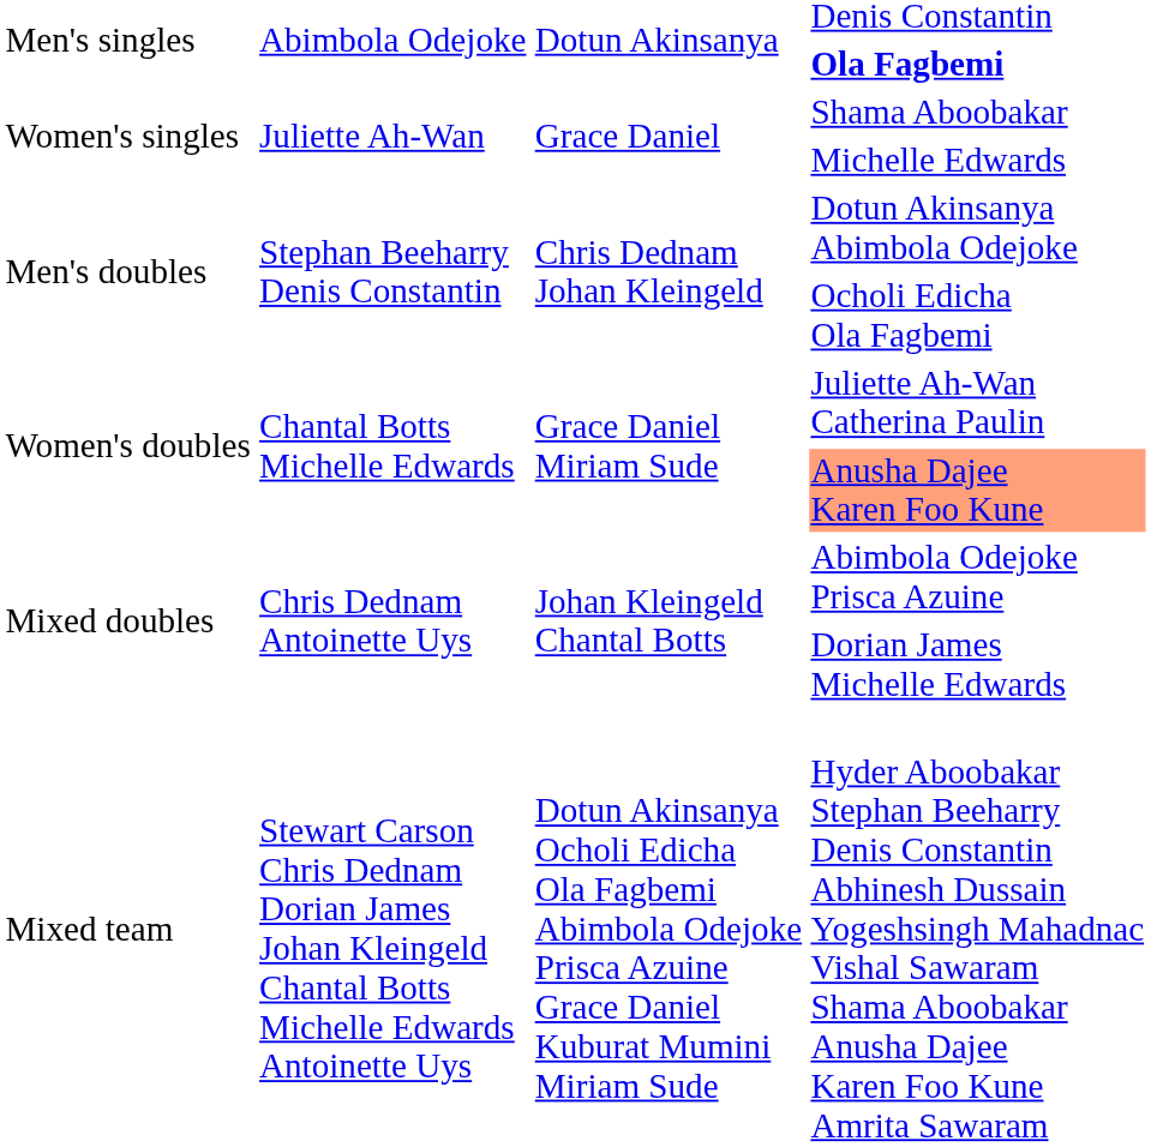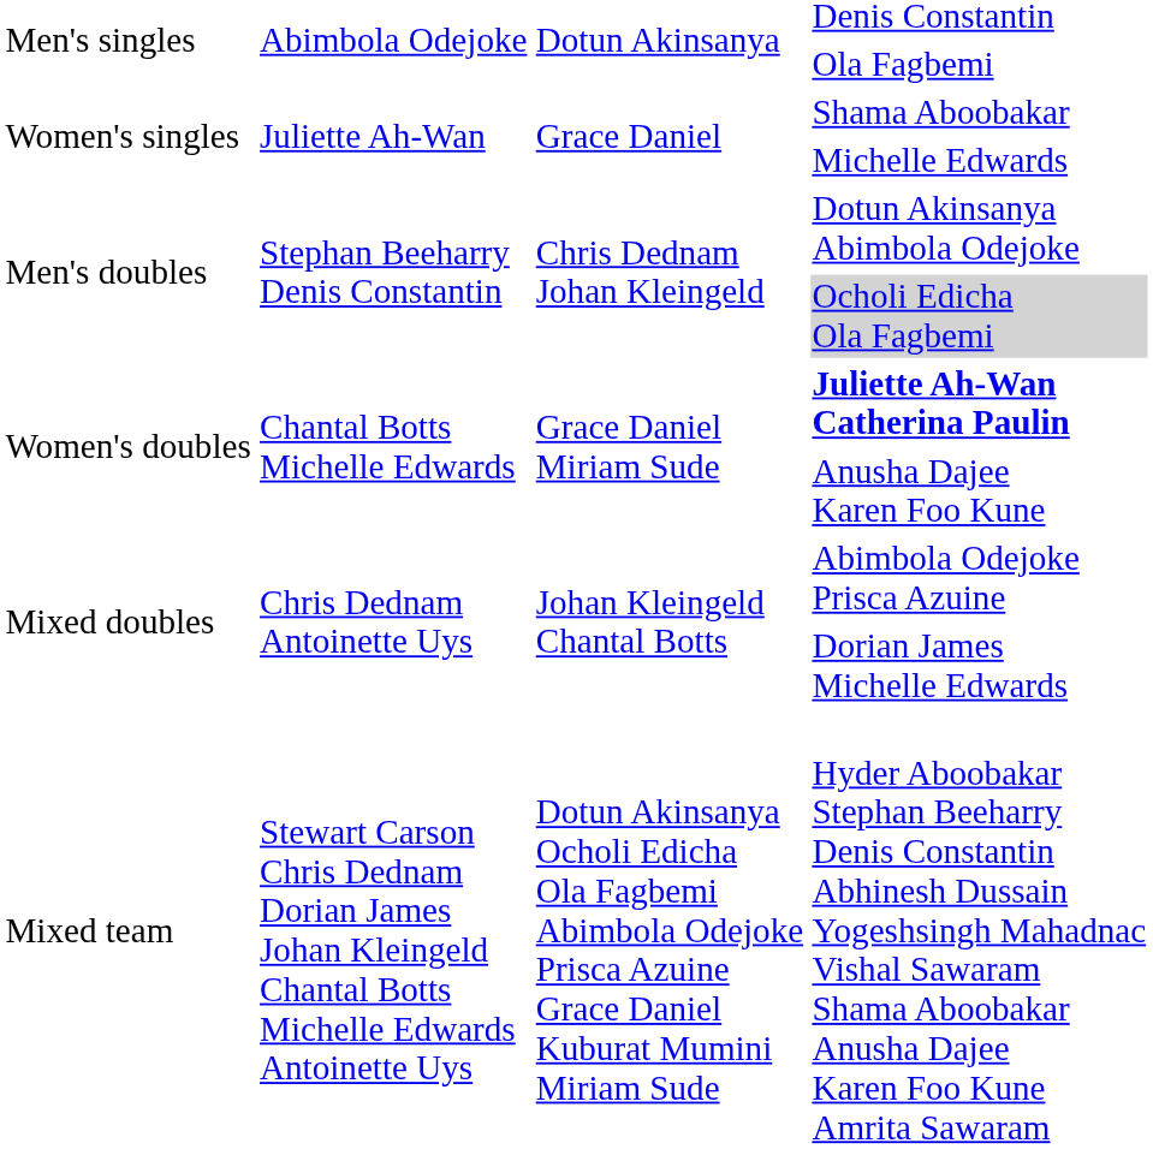Ola Fagbemi | column 4: bold -> normal
Ocholi Edicha Ola Fagbemi | column 4: no background -> lightgrey background
Juliette Ah-Wan Catherina Paulin | column 4: normal -> bold
Anusha Dajee Karen Foo Kune | column 4: lightsalmon background -> no background
